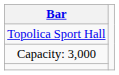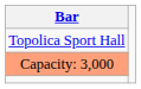Capacity: 3,000 | Bar: no background -> lightsalmon background
